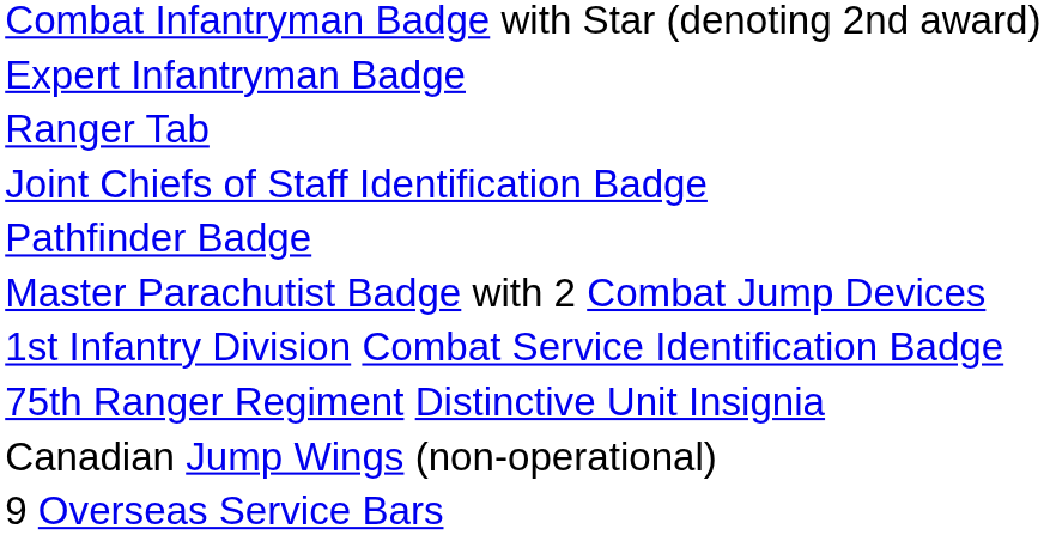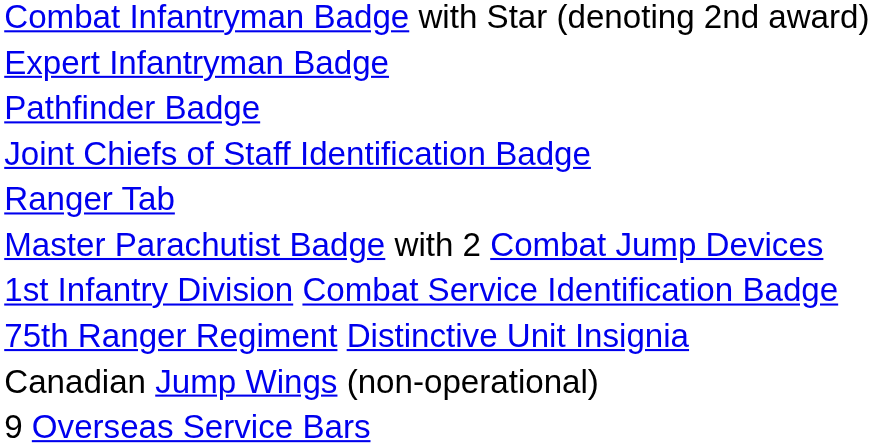row 3 | column 1: Ranger Tab -> Pathfinder Badge
row 5 | column 1: Pathfinder Badge -> Ranger Tab
